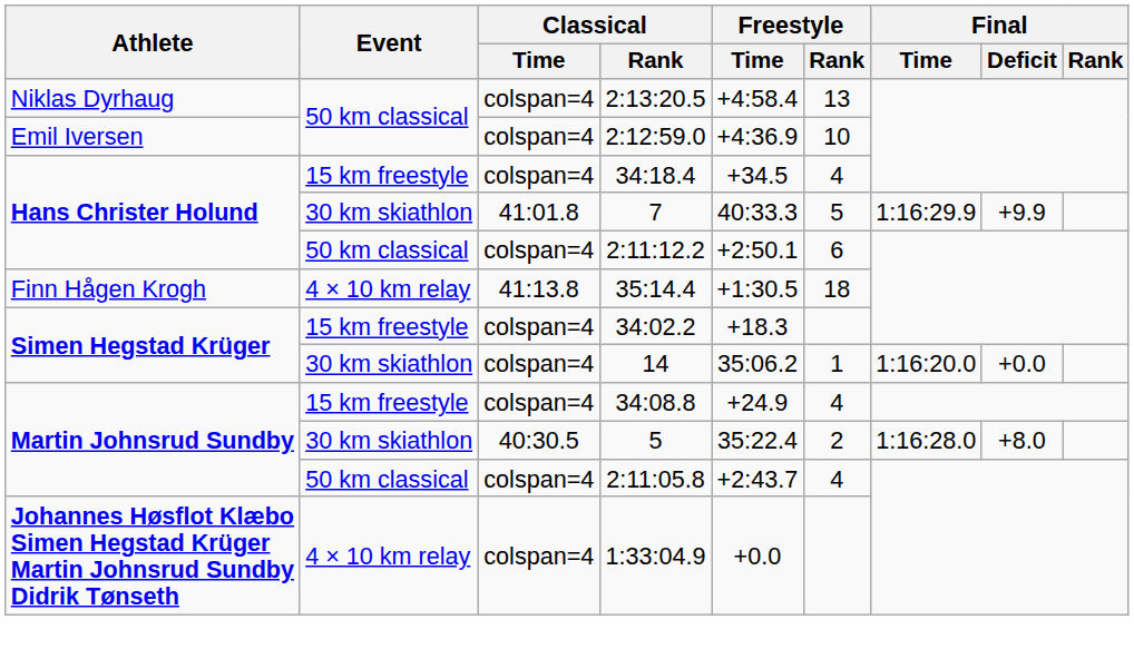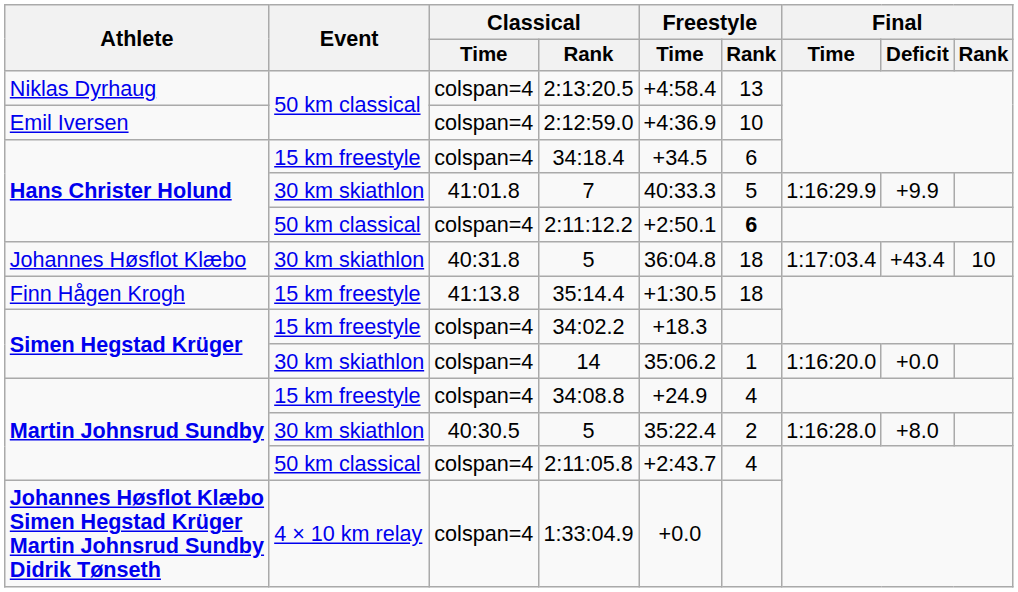34:18.4 | Freestyle / Rank: 4 -> 6
2:11:12.2 | Freestyle / Rank: normal -> bold
+ row: Johannes Høsflot Klæbo | 30 km skiathlon | 40:31.8 | 5 | 36:04.8 | 18 | 1:17:03.4 | +43.4 | 10
35:14.4 | Event: 4 × 10 km relay -> 15 km freestyle
